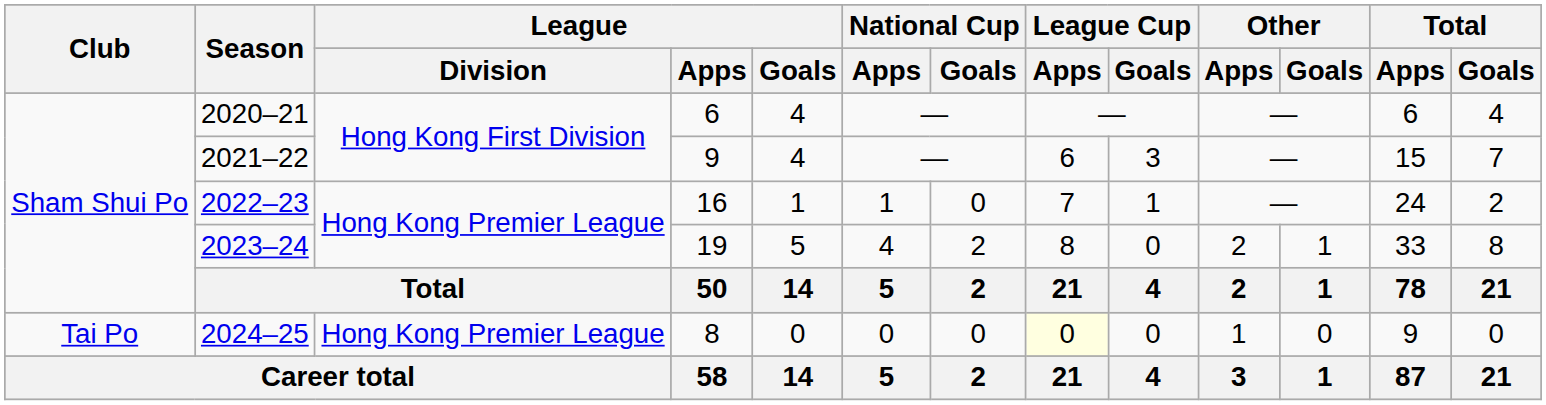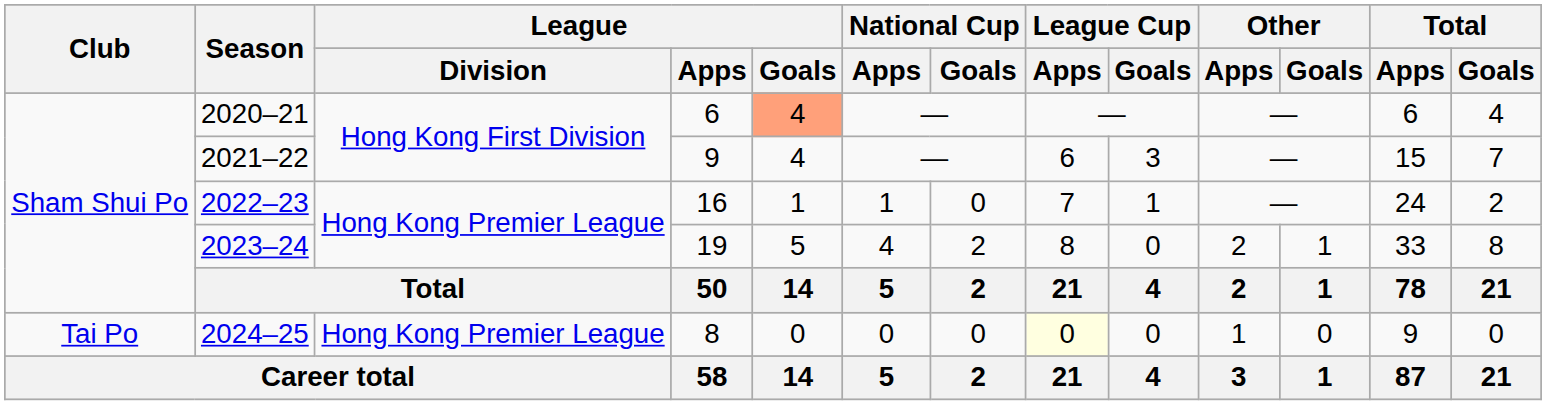2020–21 | League / Goals: no background -> lightsalmon background
